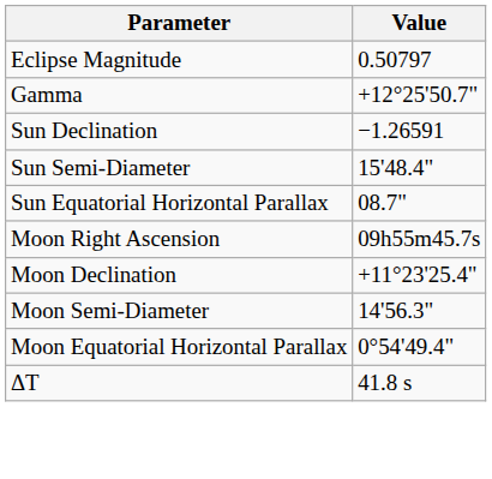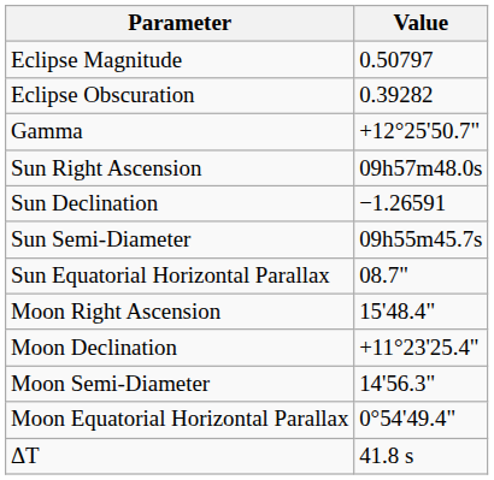+ row: Eclipse Obscuration | 0.39282
+ row: Sun Right Ascension | 09h57m48.0s
Sun Semi-Diameter | Value: 15'48.4" -> 09h55m45.7s
Moon Right Ascension | Value: 09h55m45.7s -> 15'48.4"
